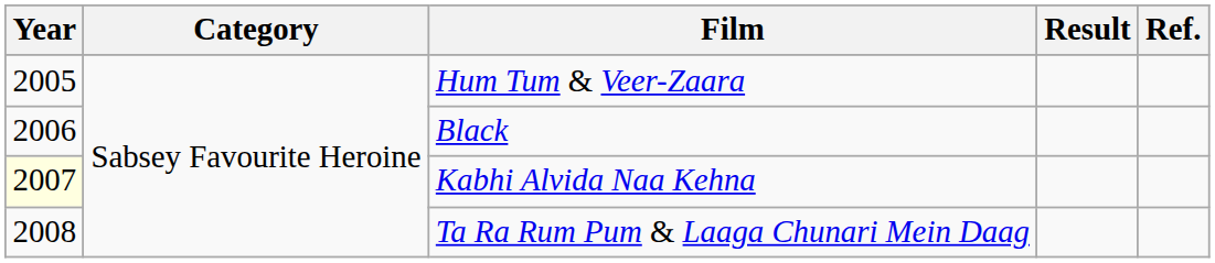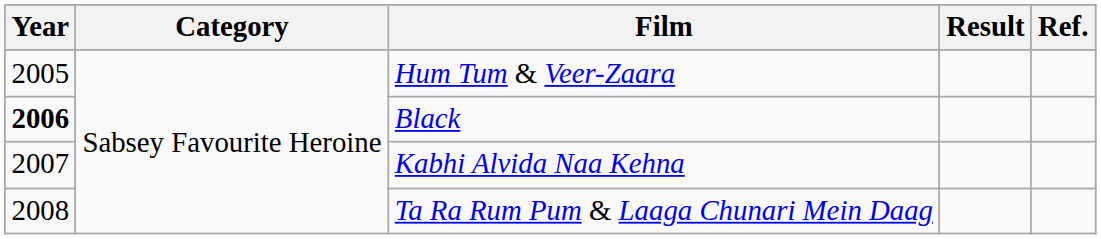Black | Year: normal -> bold
Kabhi Alvida Naa Kehna | Year: lightyellow background -> no background
